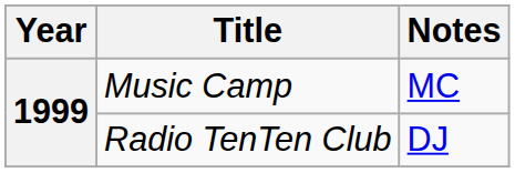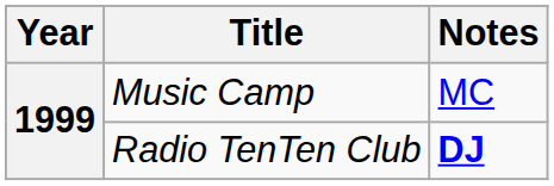Radio TenTen Club | Notes: normal -> bold
